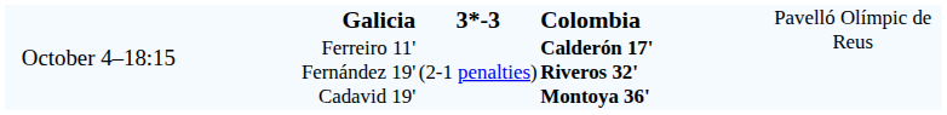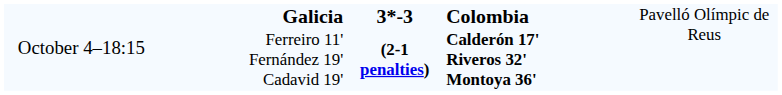Ferreiro 11' Fernández 19' Cadavid 19' | column 3: normal -> bold
